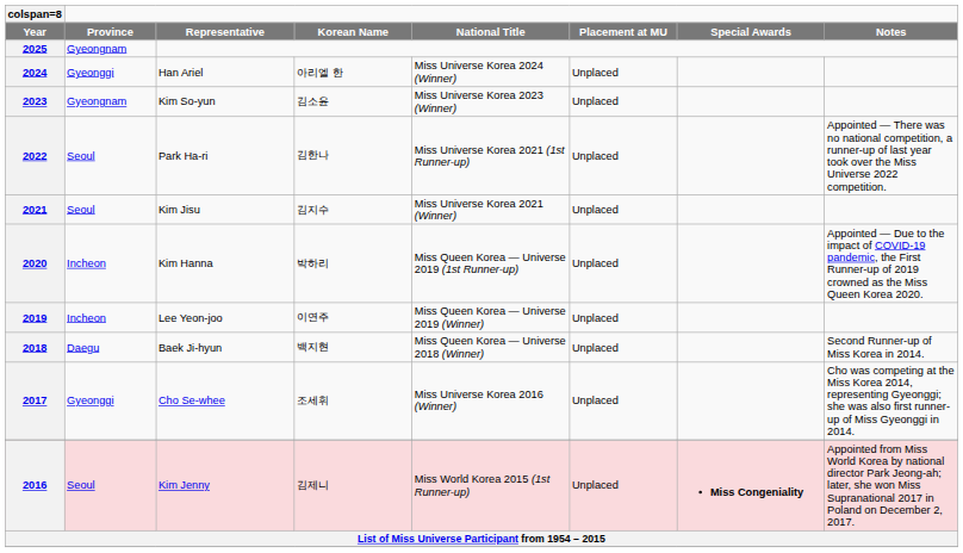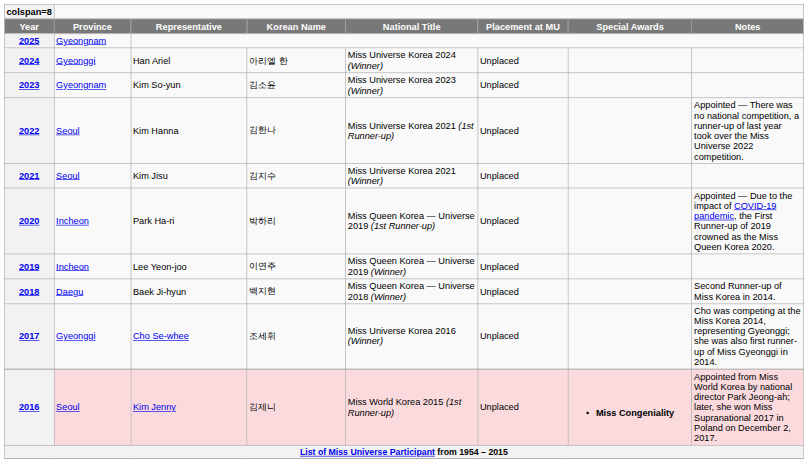2022 | Representative: Park Ha-ri -> Kim Hanna
2020 | Representative: Kim Hanna -> Park Ha-ri
